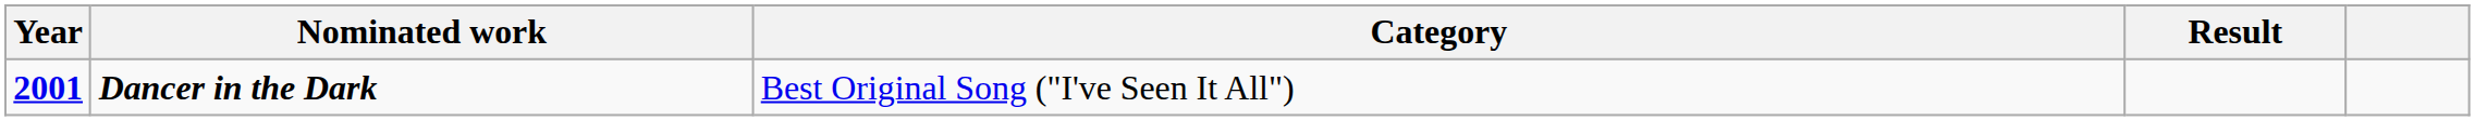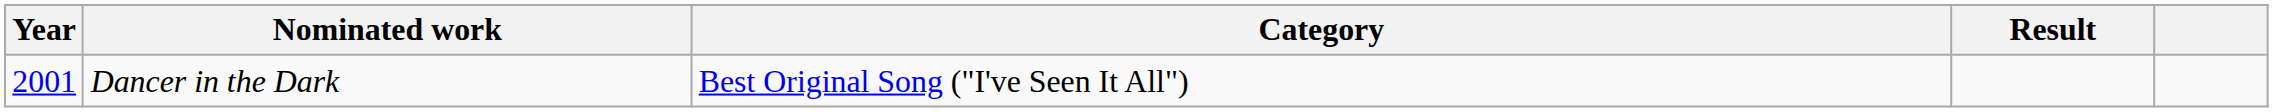row 2 | Year: bold -> normal
row 2 | Nominated work: bold -> normal
